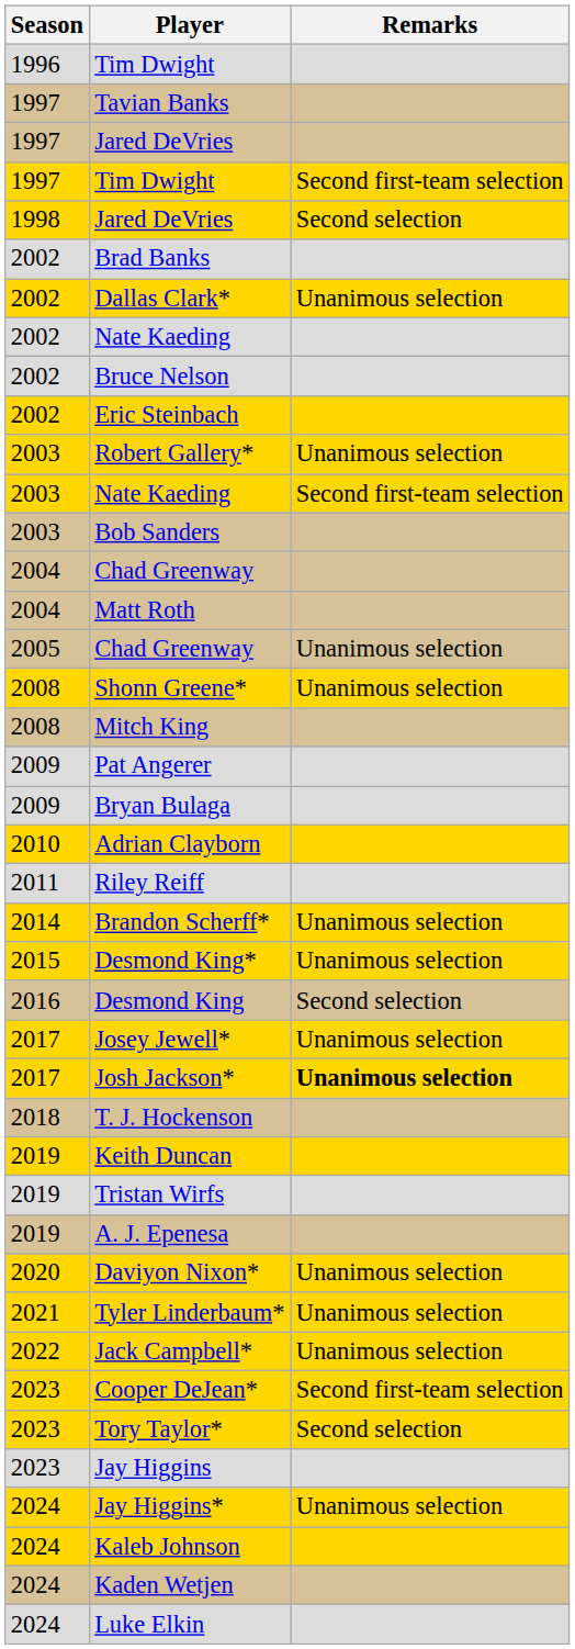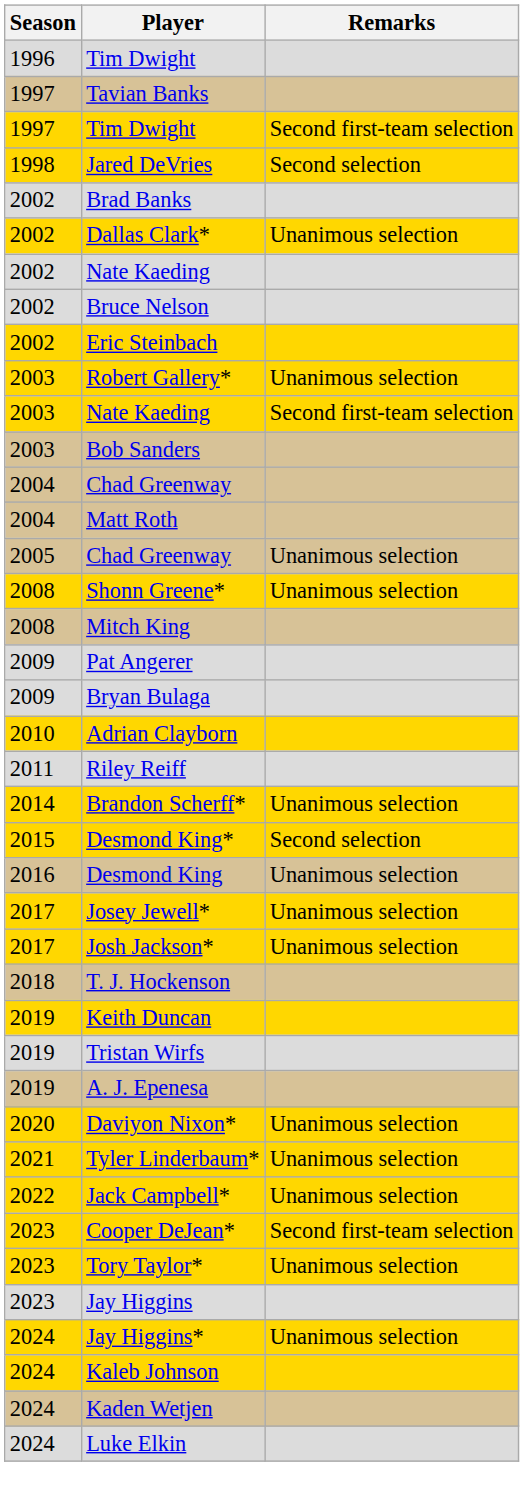- row: 1997 | Jared DeVries
Desmond King* | Remarks: Unanimous selection -> Second selection
Desmond King | Remarks: Second selection -> Unanimous selection
Josh Jackson* | Remarks: bold -> normal
Tory Taylor* | Remarks: Second selection -> Unanimous selection
